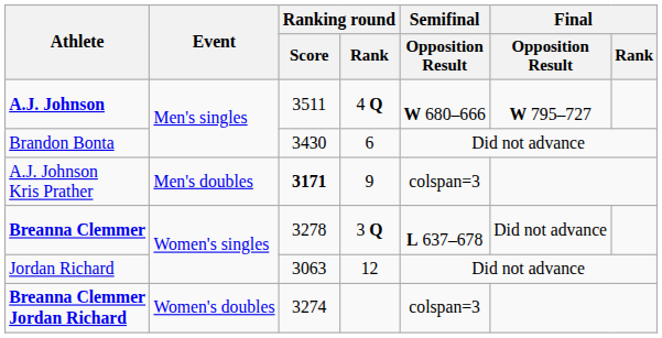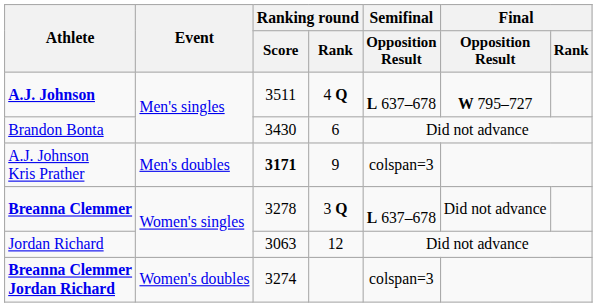A.J. Johnson | Semifinal / Opposition Result: W 680–666 -> L 637–678
